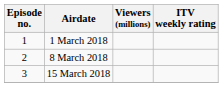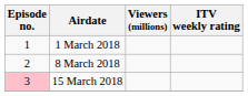15 March 2018 | Episode no.: no background -> pink background
